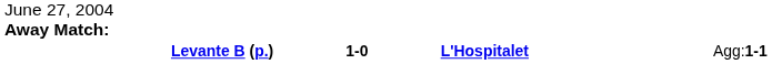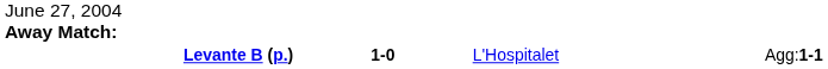Levante B (p.) | column 3: bold -> normal
